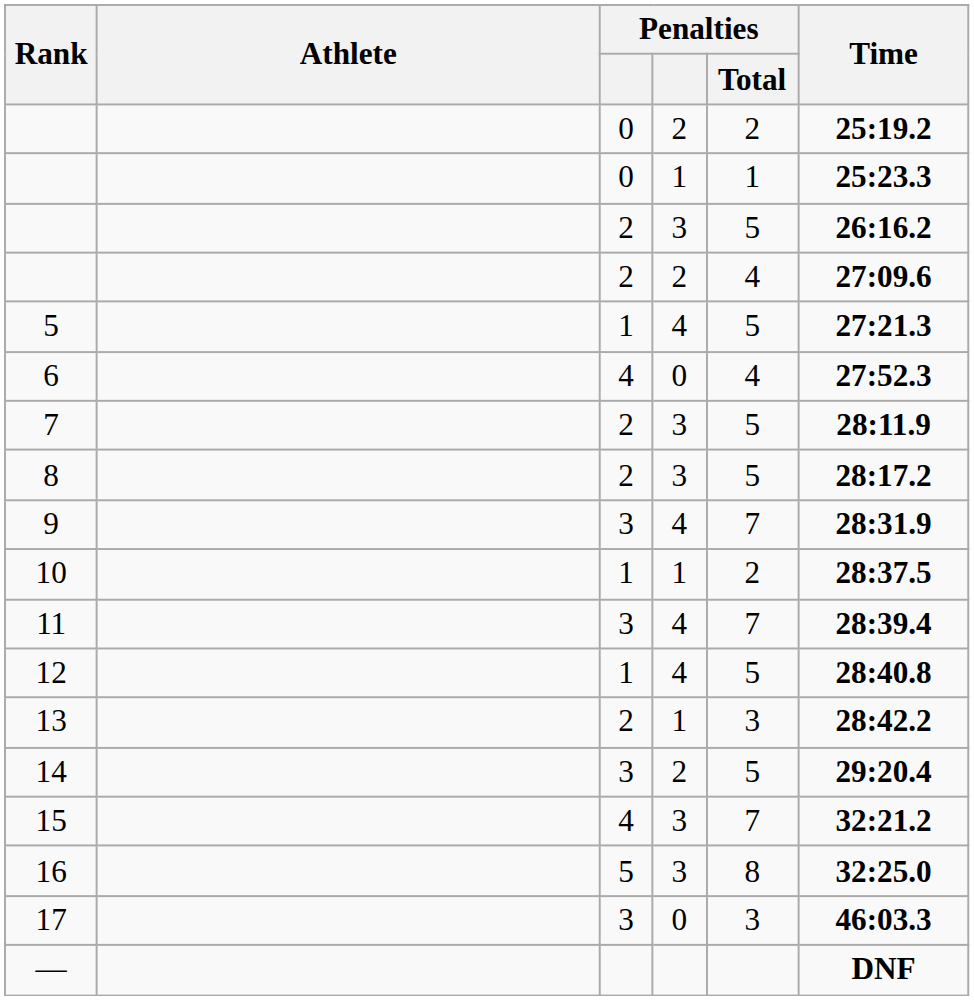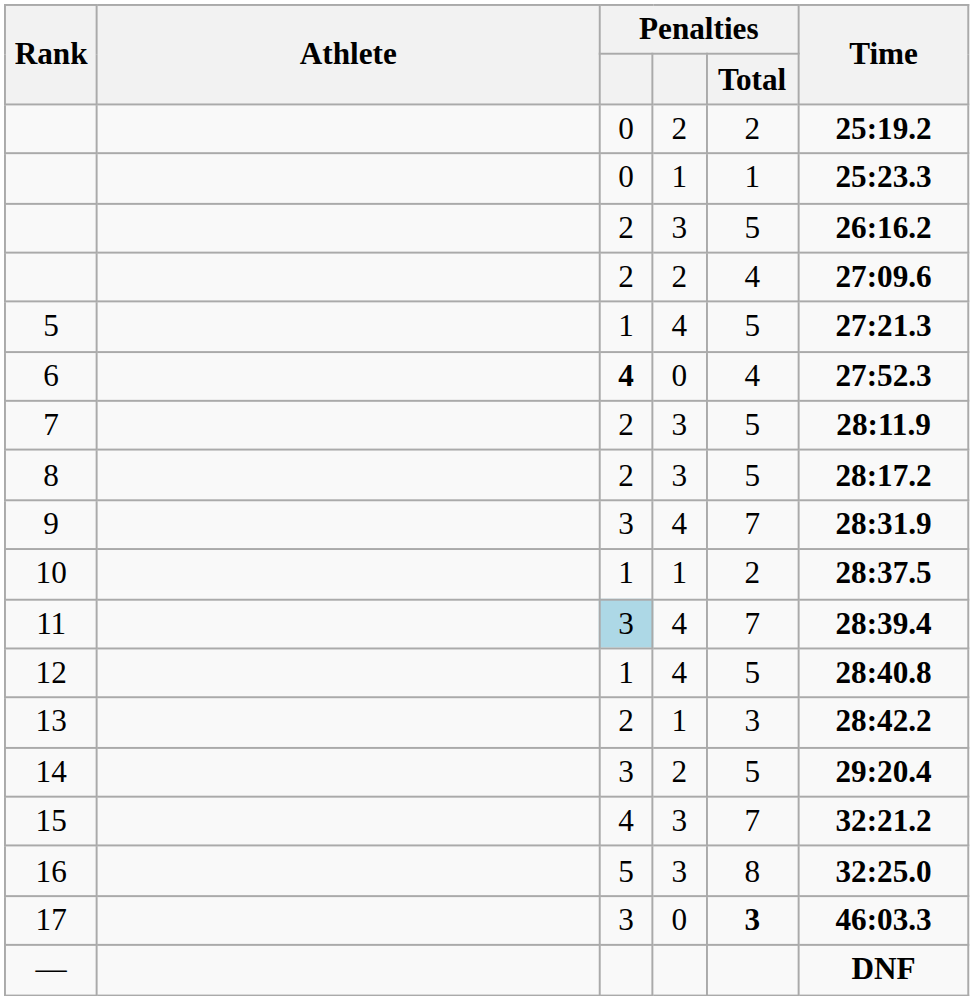6 | column 3: normal -> bold
11 | column 3: no background -> lightblue background
17 | Penalties / Total: normal -> bold
